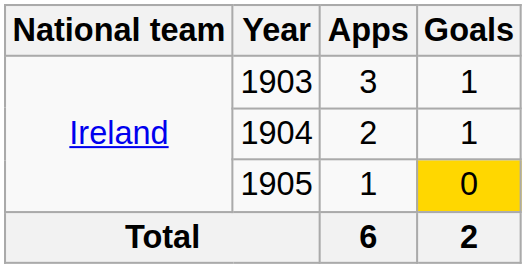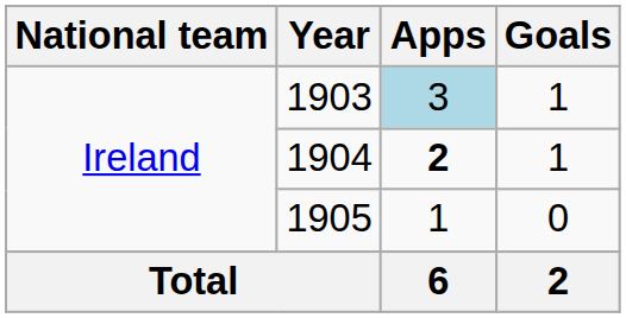1903 | Apps: no background -> lightblue background
1904 | Apps: normal -> bold
1905 | Goals: gold background -> no background
